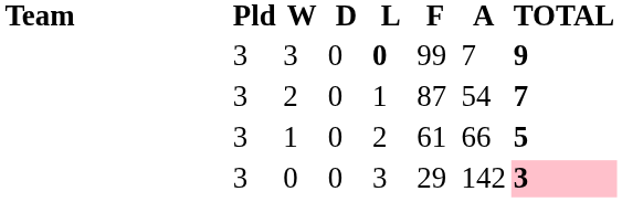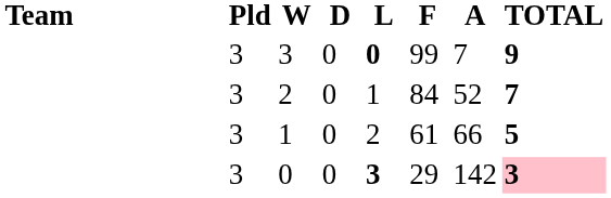row 3 | column 6: 87 -> 84
row 3 | column 7: 54 -> 52
row 5 | column 5: normal -> bold
